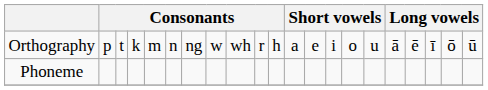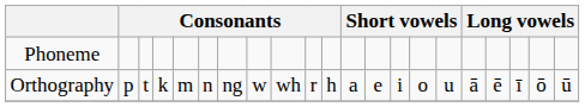rows swapped: Phoneme <-> Orthography
